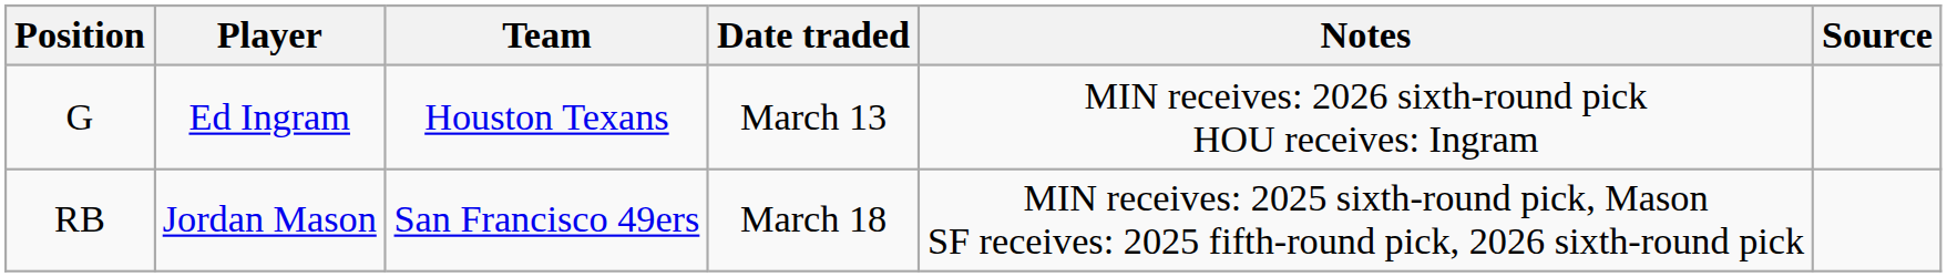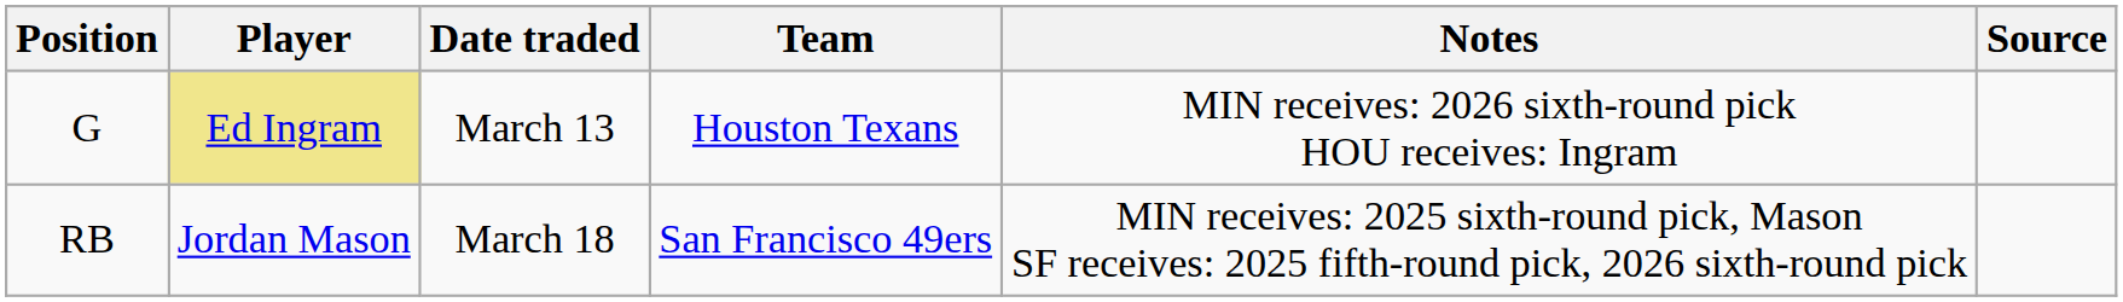columns swapped: Team <-> Date traded
G | Player: no background -> khaki background
